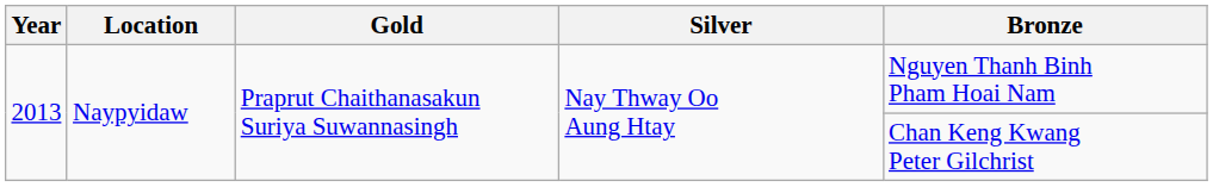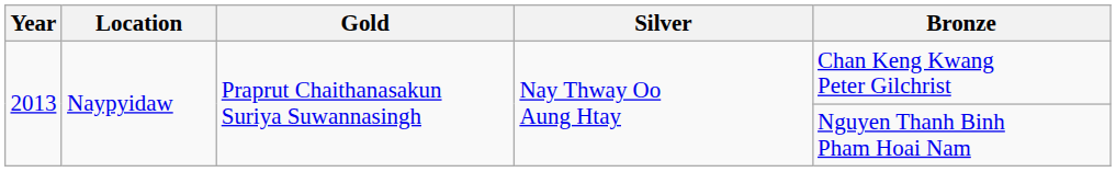row 2 | Bronze: Nguyen Thanh Binh Pham Hoai Nam -> Chan Keng Kwang Peter Gilchrist
row 3 | Bronze: Chan Keng Kwang Peter Gilchrist -> Nguyen Thanh Binh Pham Hoai Nam
